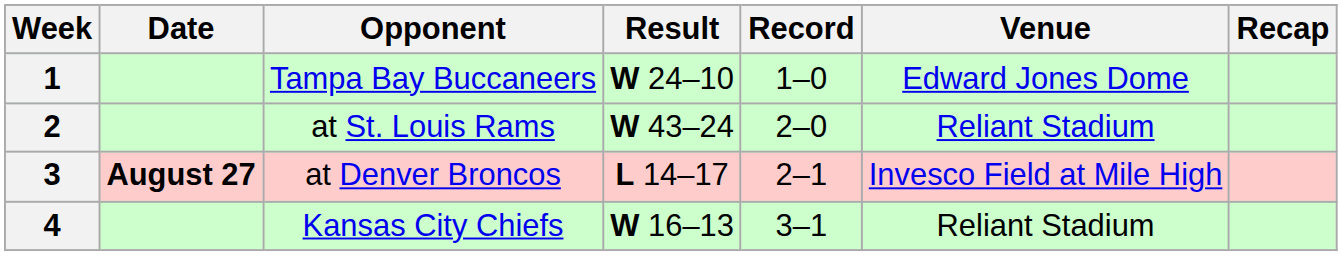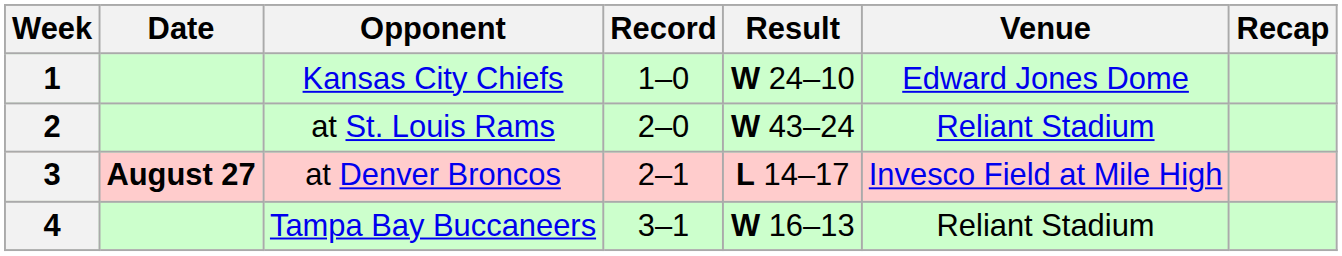columns swapped: Result <-> Record
1 | Opponent: Tampa Bay Buccaneers -> Kansas City Chiefs
4 | Opponent: Kansas City Chiefs -> Tampa Bay Buccaneers
